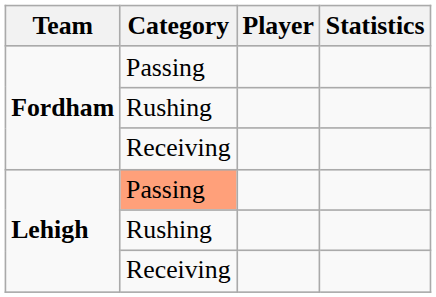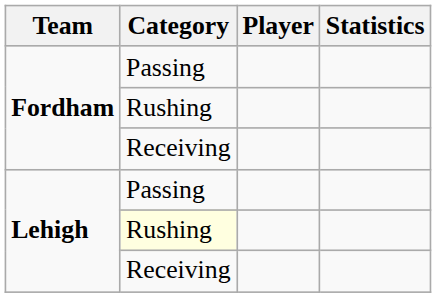Lehigh / Passing | Category: lightsalmon background -> no background
Lehigh / Rushing | Category: no background -> lightyellow background
